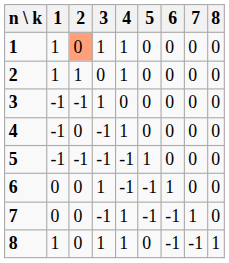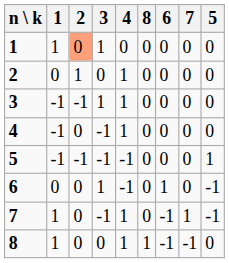columns swapped: 5 <-> 8
row 2 | 4: 1 -> 0
row 3 | 1: 1 -> 0
row 4 | 4: 0 -> 1
row 8 | 1: 0 -> 1
row 9 | 3: 1 -> 0
